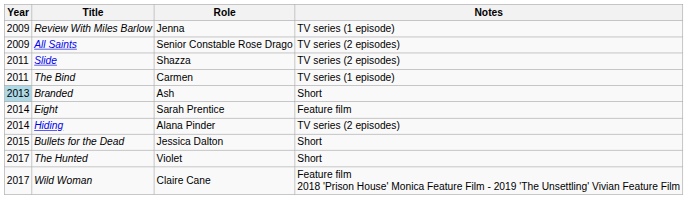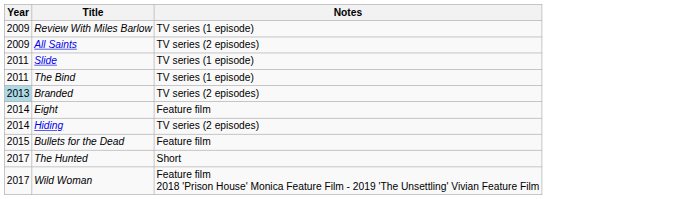- column: Role | Jenna | Senior Constable Rose Drago | Shazza | Carmen | Ash | Sarah Prentice | Alana Pinder | Jessica Dalton | Violet | Claire Cane
Slide | Notes: TV series (2 episodes) -> TV series (1 episode)
Branded | Notes: Short -> TV series (2 episodes)
Bullets for the Dead | Notes: Short -> Feature film
